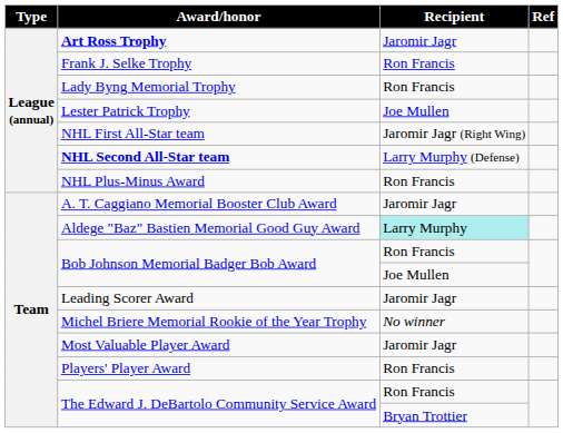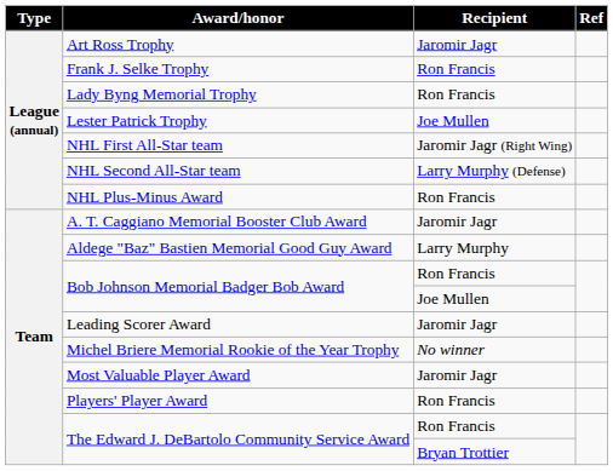Art Ross Trophy | Award/honor: bold -> normal
NHL Second All-Star team | Award/honor: bold -> normal
Aldege "Baz" Bastien Memorial Good Guy Award | Recipient: paleturquoise background -> no background
